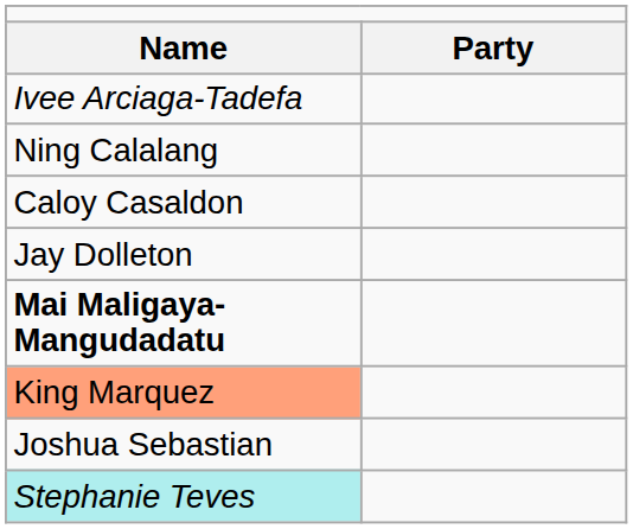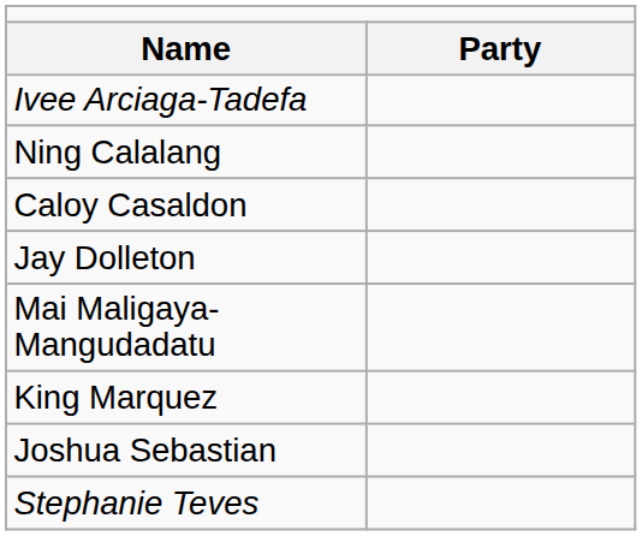Mai Maligaya-Mangudadatu | column 1: bold -> normal
King Marquez | column 1: lightsalmon background -> no background
Stephanie Teves | column 1: paleturquoise background -> no background
